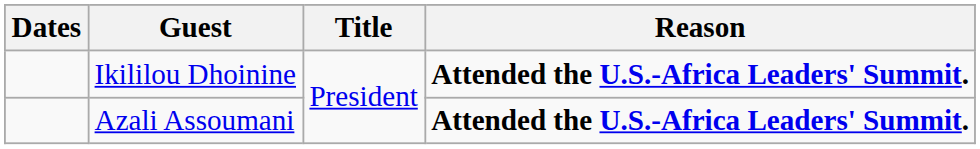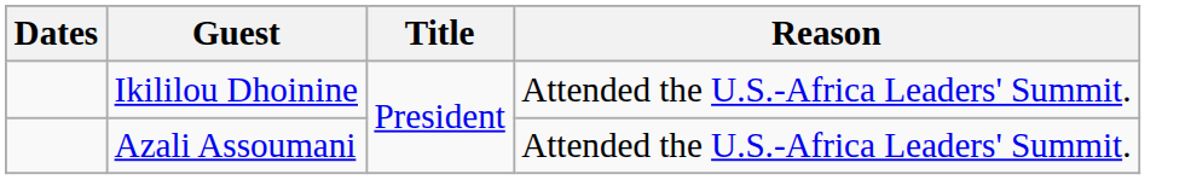Ikililou Dhoinine | Reason: bold -> normal
Azali Assoumani | Reason: bold -> normal
